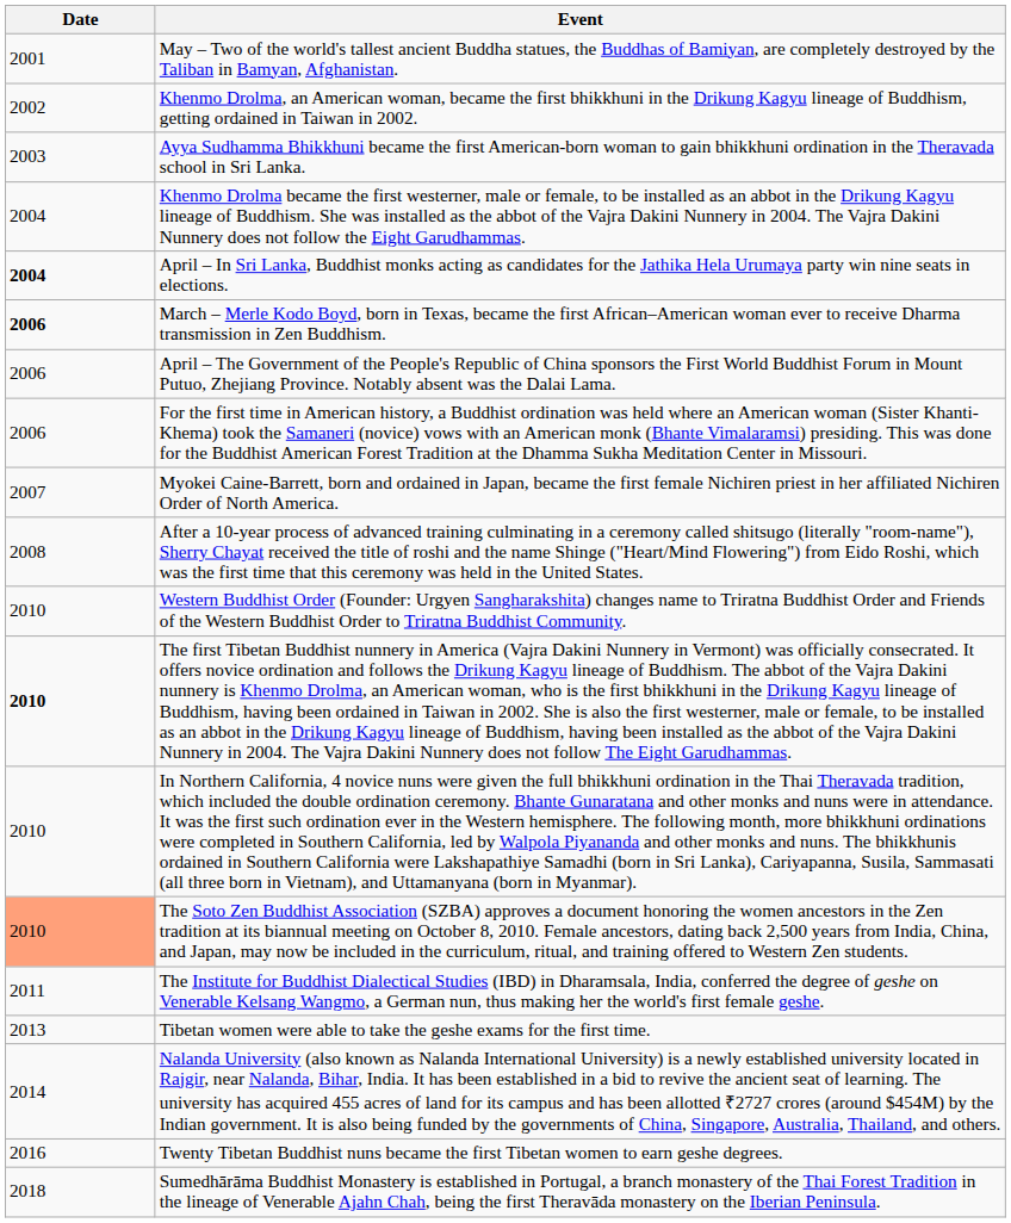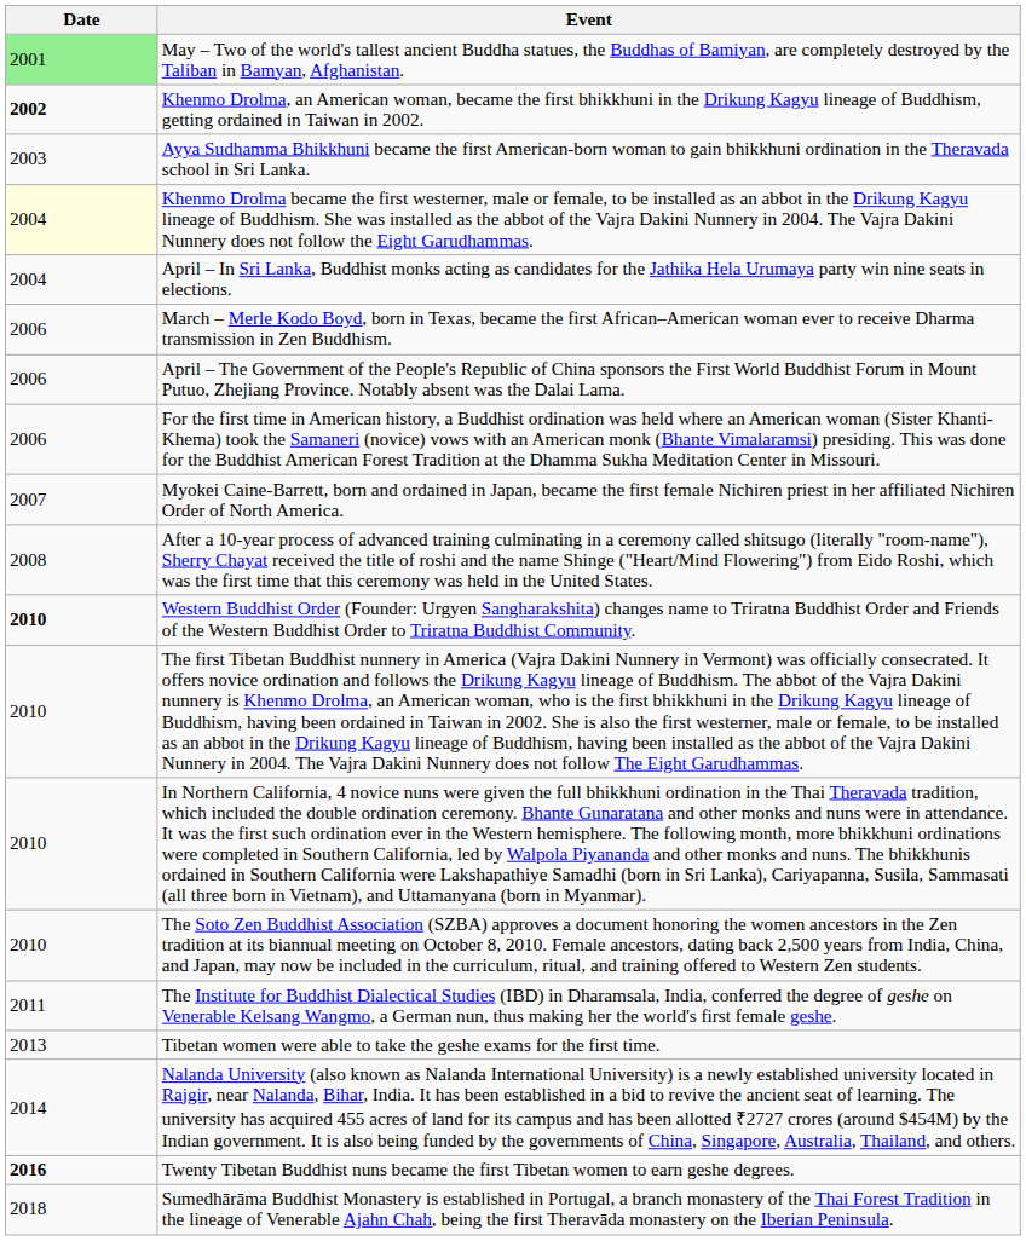row 2 | Date: no background -> lightgreen background
row 3 | Date: normal -> bold
row 5 | Date: no background -> lightyellow background
row 6 | Date: bold -> normal
row 7 | Date: bold -> normal
row 12 | Date: normal -> bold
row 13 | Date: bold -> normal
row 15 | Date: lightsalmon background -> no background
row 19 | Date: normal -> bold
